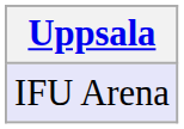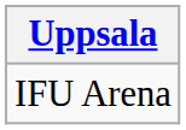row 2 | column 1: lavender background -> no background
